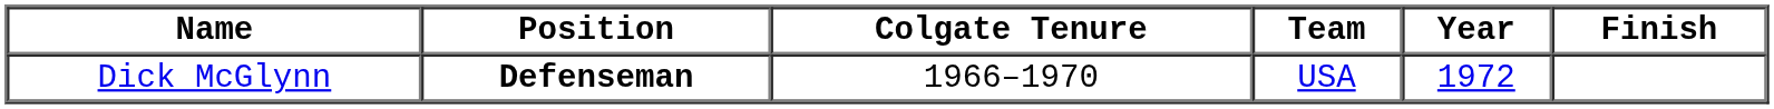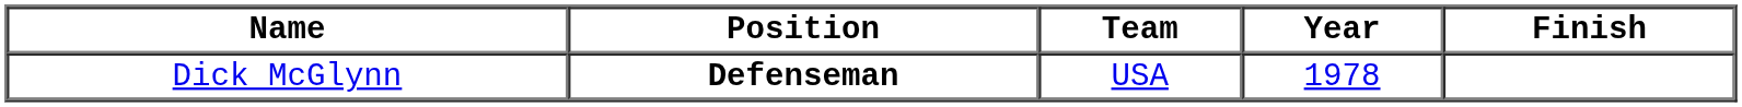- column: Colgate Tenure | 1966–1970
Dick McGlynn | Year: 1972 -> 1978
